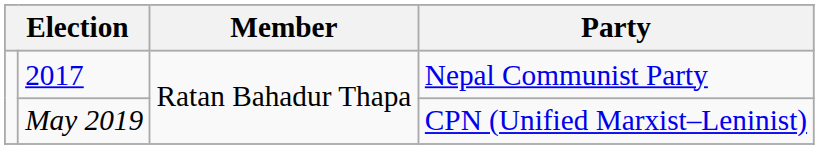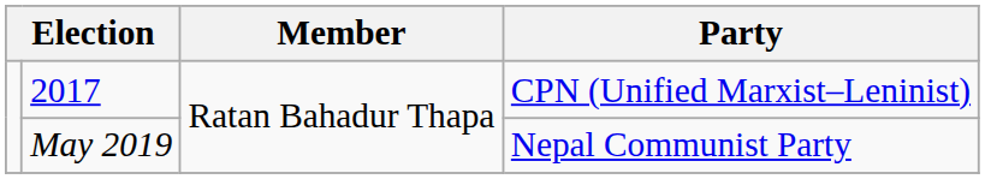2017 | Party: Nepal Communist Party -> CPN (Unified Marxist–Leninist)
May 2019 | Party: CPN (Unified Marxist–Leninist) -> Nepal Communist Party
